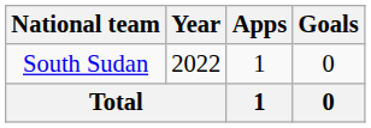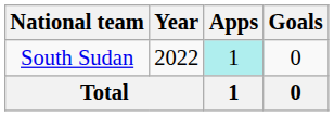South Sudan | Apps: no background -> paleturquoise background
